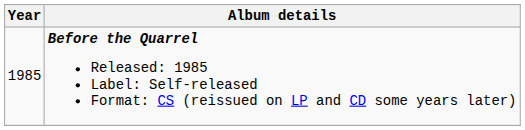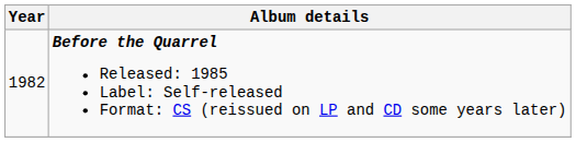row 2 | Year: 1985 -> 1982
